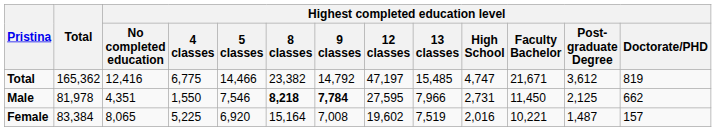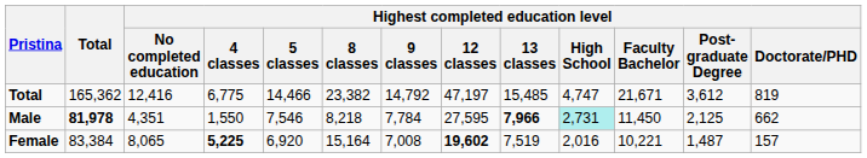Male | Total: normal -> bold
Male | Highest completed education level / 8 classes: bold -> normal
Male | Highest completed education level / 9 classes: bold -> normal
Male | Highest completed education level / 13 classes: normal -> bold
Male | Highest completed education level / High School: no background -> paleturquoise background
Female | Highest completed education level / 4 classes: normal -> bold
Female | Highest completed education level / 12 classes: normal -> bold
